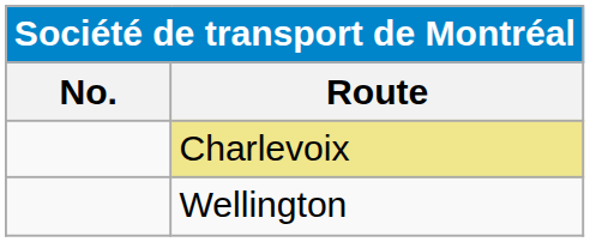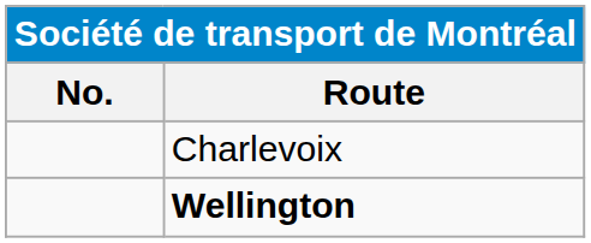Charlevoix | Route: khaki background -> no background
Wellington | Route: normal -> bold
